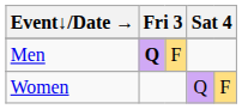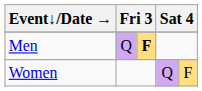Men | column 2: bold -> normal
Men | column 3: normal -> bold
